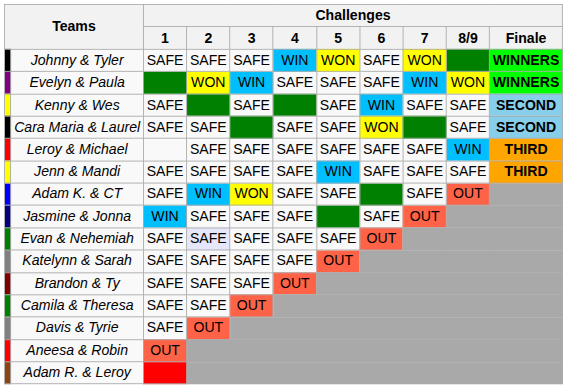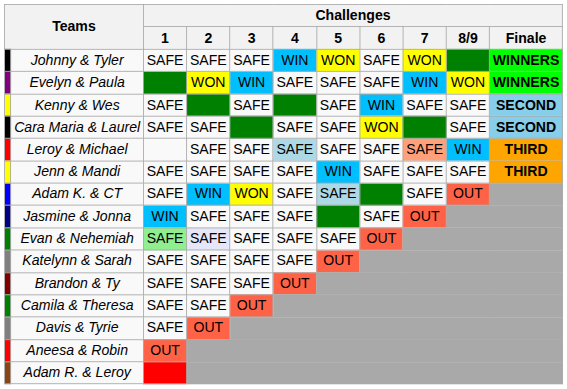Leroy & Michael | Challenges / 4: no background -> lightblue background
Leroy & Michael | Challenges / 7: no background -> lightsalmon background
Adam K. & CT | Challenges / 5: no background -> lightblue background
Evan & Nehemiah | Challenges / 1: no background -> lightgreen background
